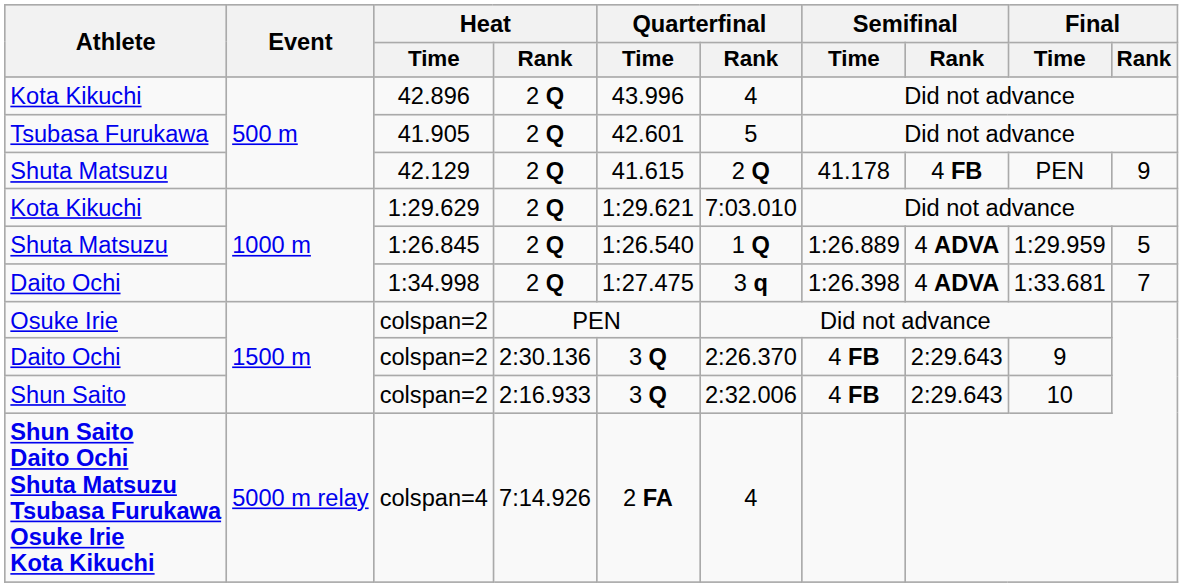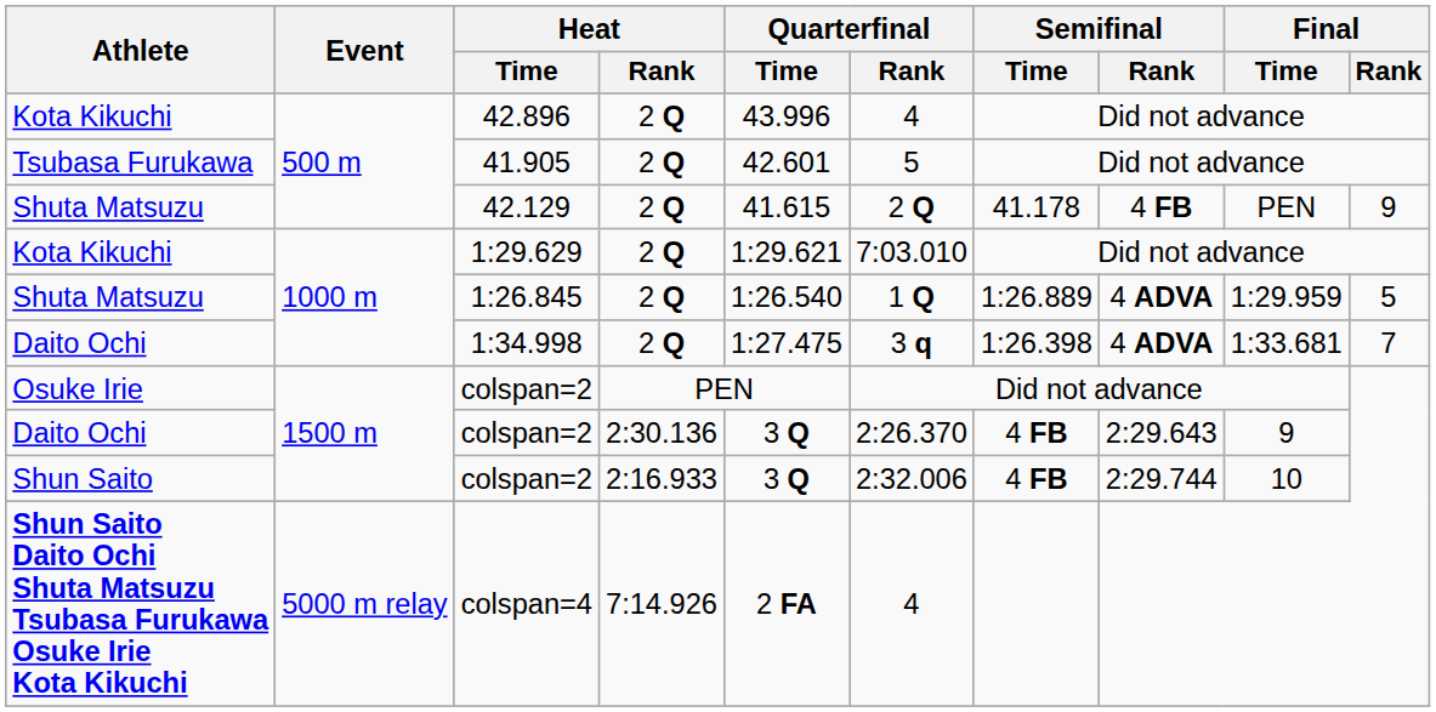Shun Saito / colspan=2 | Semifinal / Rank: 2:29.643 -> 2:29.744
